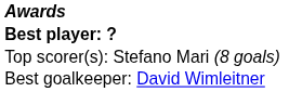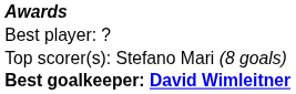Best player: ? | Awards: bold -> normal
Best goalkeeper: David Wimleitner | Awards: normal -> bold
